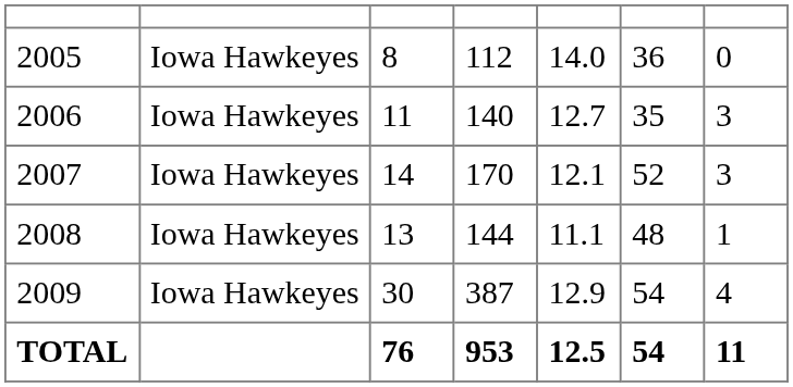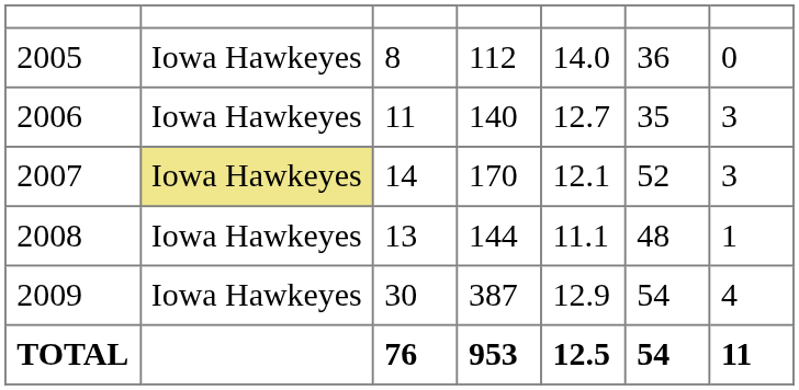2007 | column 2: no background -> khaki background
